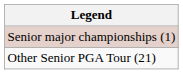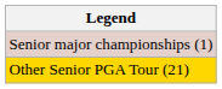row 3 | column 1: no background -> gold background
